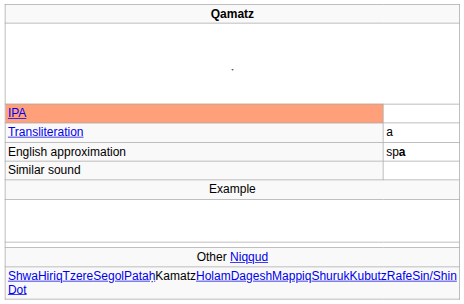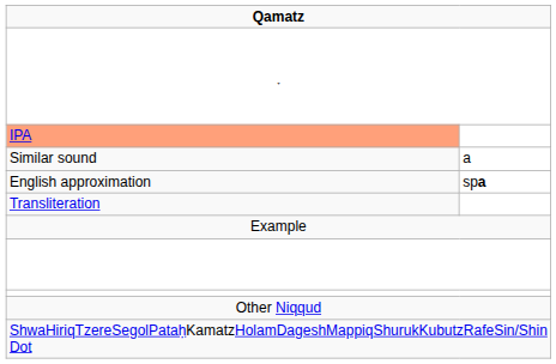row 4 | column 1: Transliteration -> Similar sound
row 6 | column 1: Similar sound -> Transliteration
